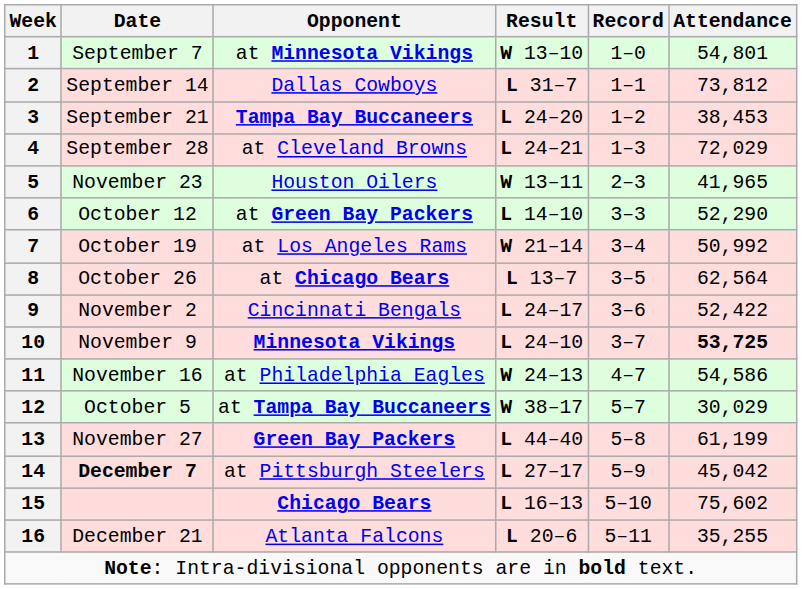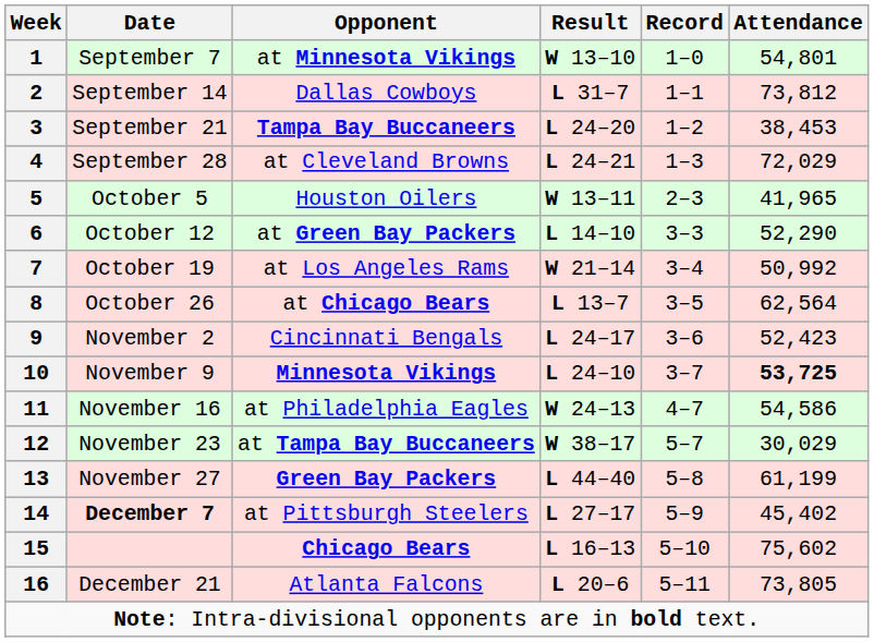5 | Date: November 23 -> October 5
9 | Attendance: 52,422 -> 52,423
12 | Date: October 5 -> November 23
14 | Attendance: 45,042 -> 45,402
16 | Attendance: 35,255 -> 73,805
